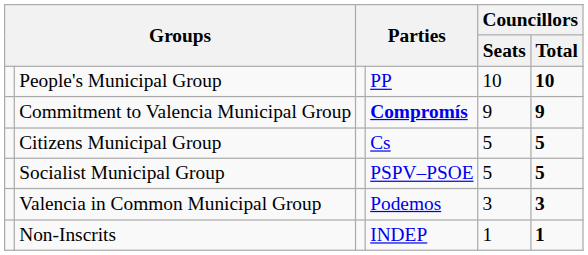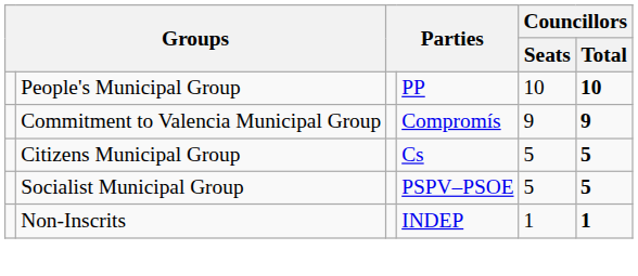Commitment to Valencia Municipal Group | column 4: bold -> normal
- row: Valencia in Common Municipal Group | Podemos | 3 | 3
